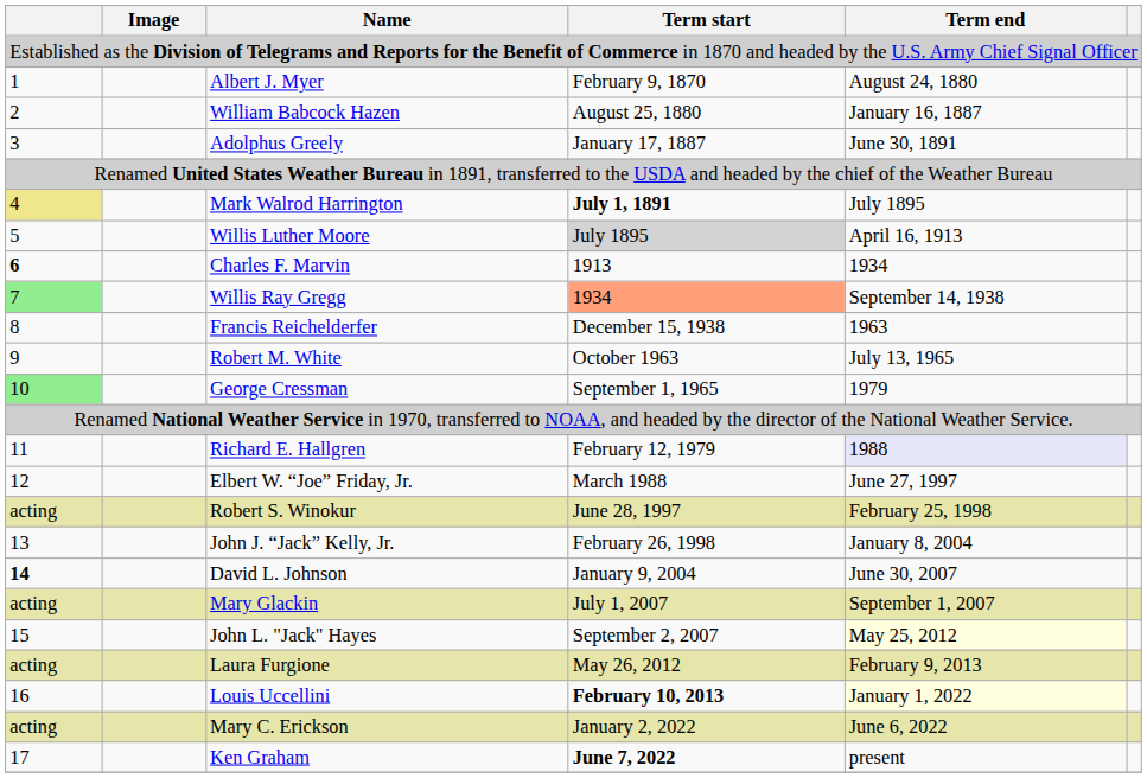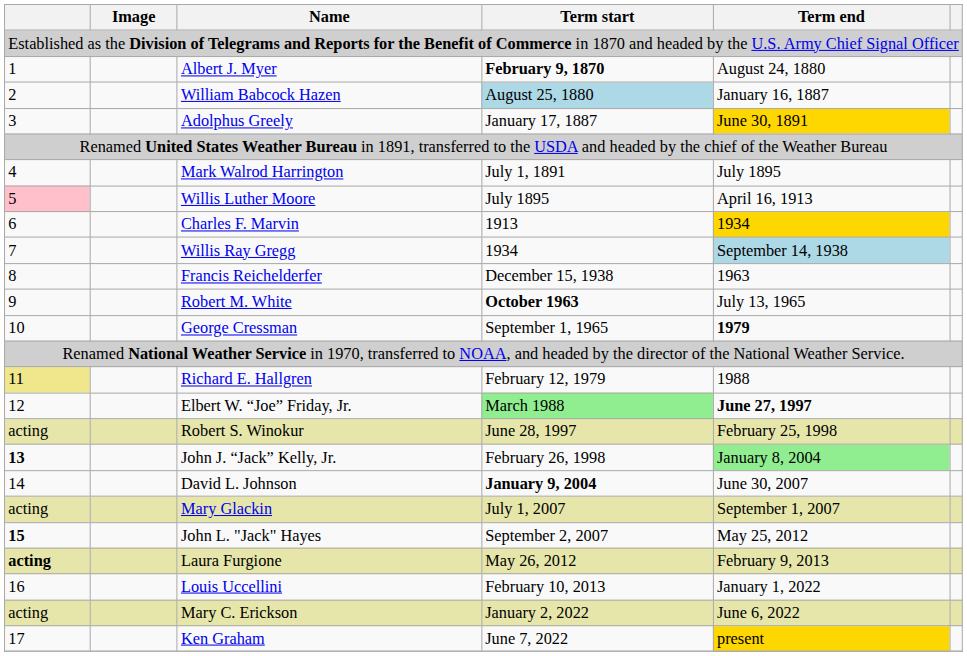Albert J. Myer | Term start: normal -> bold
William Babcock Hazen | Term start: no background -> lightblue background
Adolphus Greely | Term end: no background -> gold background
Mark Walrod Harrington | column 1: khaki background -> no background
Mark Walrod Harrington | Term start: bold -> normal
Willis Luther Moore | column 1: no background -> pink background
Willis Luther Moore | Term start: lightgrey background -> no background
Charles F. Marvin | column 1: bold -> normal
Charles F. Marvin | Term end: no background -> gold background
Willis Ray Gregg | column 1: lightgreen background -> no background
Willis Ray Gregg | Term start: lightsalmon background -> no background
Willis Ray Gregg | Term end: no background -> lightblue background
Robert M. White | Term start: normal -> bold
George Cressman | column 1: lightgreen background -> no background
George Cressman | Term end: normal -> bold
Richard E. Hallgren | column 1: no background -> khaki background
Richard E. Hallgren | Term end: lavender background -> no background
Elbert W. “Joe” Friday, Jr. | Term start: no background -> lightgreen background
Elbert W. “Joe” Friday, Jr. | Term end: normal -> bold
John J. “Jack” Kelly, Jr. | column 1: normal -> bold
John J. “Jack” Kelly, Jr. | Term end: no background -> lightgreen background
David L. Johnson | column 1: bold -> normal
David L. Johnson | Term start: normal -> bold
John L. "Jack" Hayes | column 1: normal -> bold
John L. "Jack" Hayes | Term end: lightyellow background -> no background
Laura Furgione | column 1: normal -> bold
Louis Uccellini | Term start: bold -> normal
Louis Uccellini | Term end: lightyellow background -> no background
Ken Graham | Term start: bold -> normal
Ken Graham | Term end: no background -> gold background
